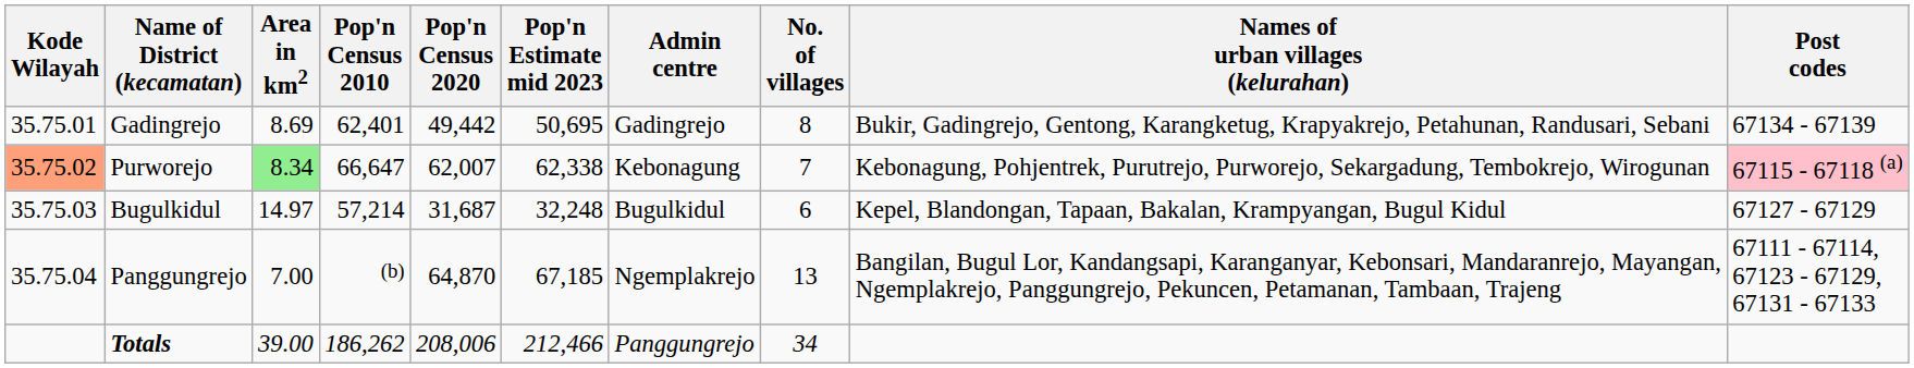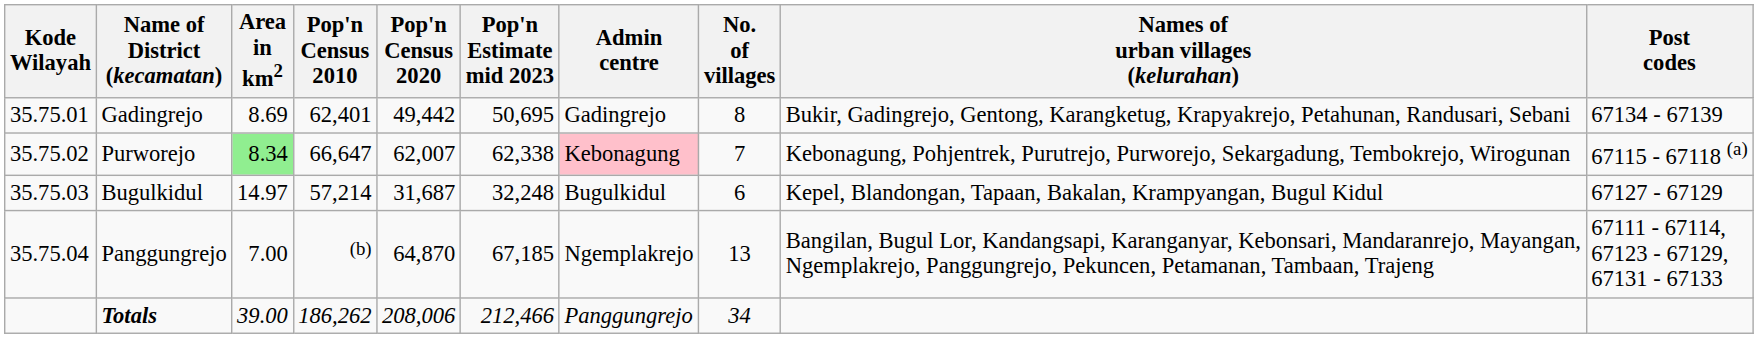Purworejo | Kode Wilayah: lightsalmon background -> no background
Purworejo | Admin centre: no background -> pink background
Purworejo | Post codes: pink background -> no background
